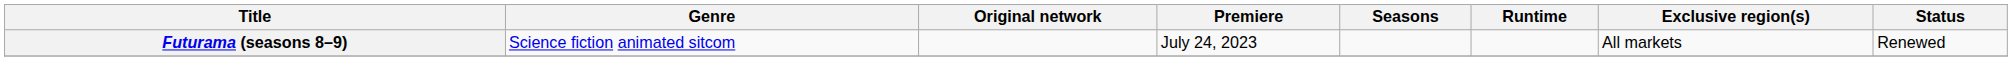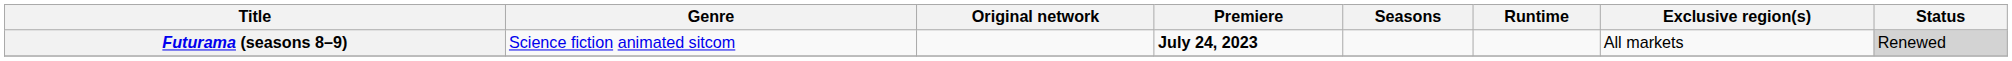Futurama (seasons 8–9) | Premiere: normal -> bold
Futurama (seasons 8–9) | Status: no background -> lightgrey background
